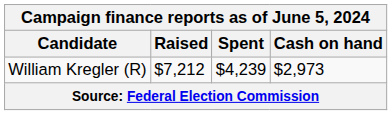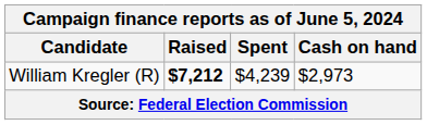William Kregler (R) | Raised: normal -> bold
